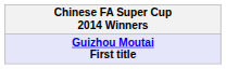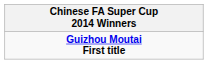row 2 | column 1: lavender background -> no background
